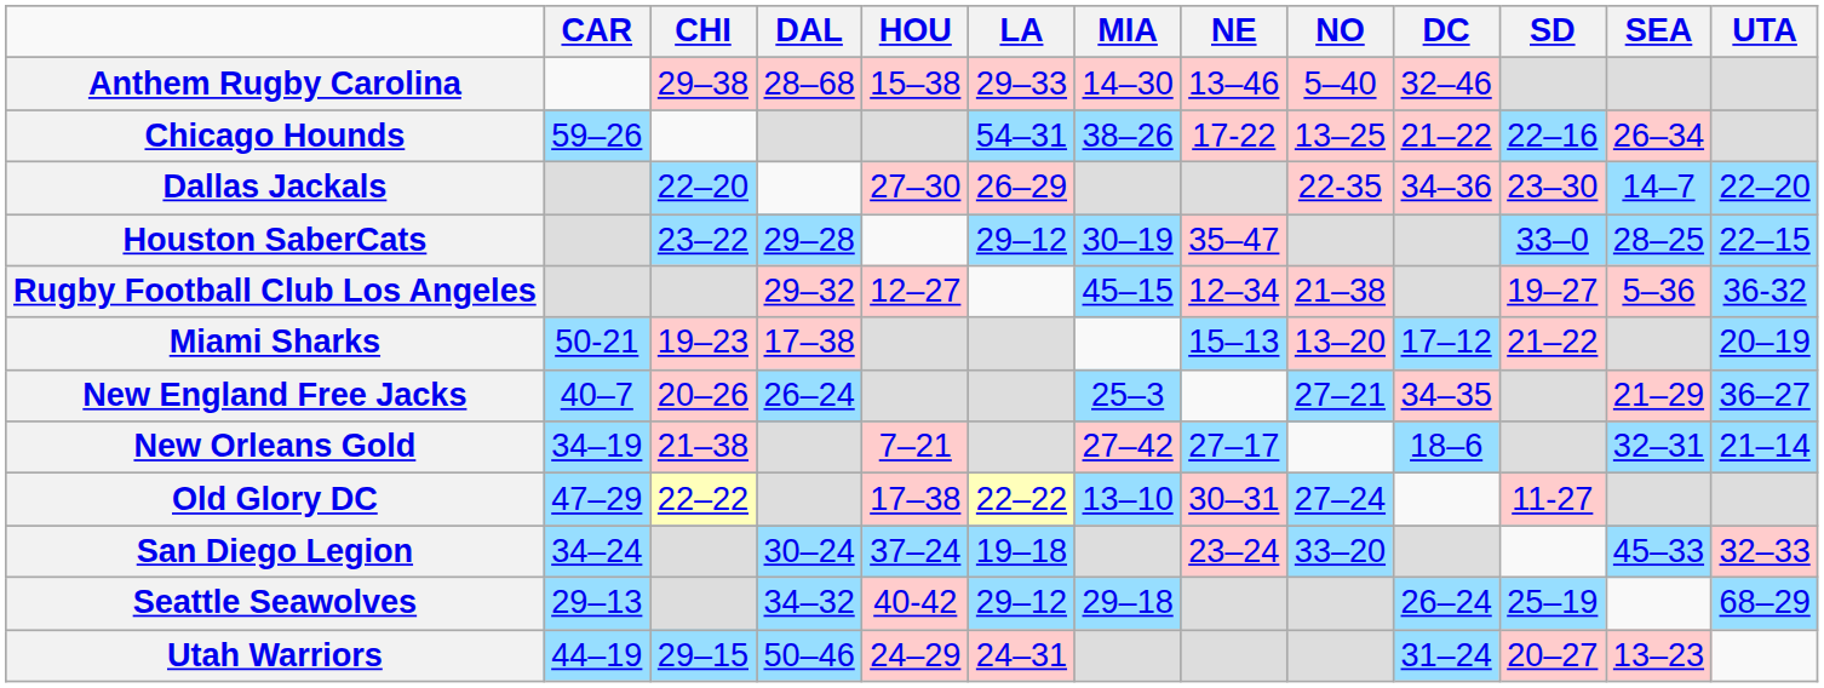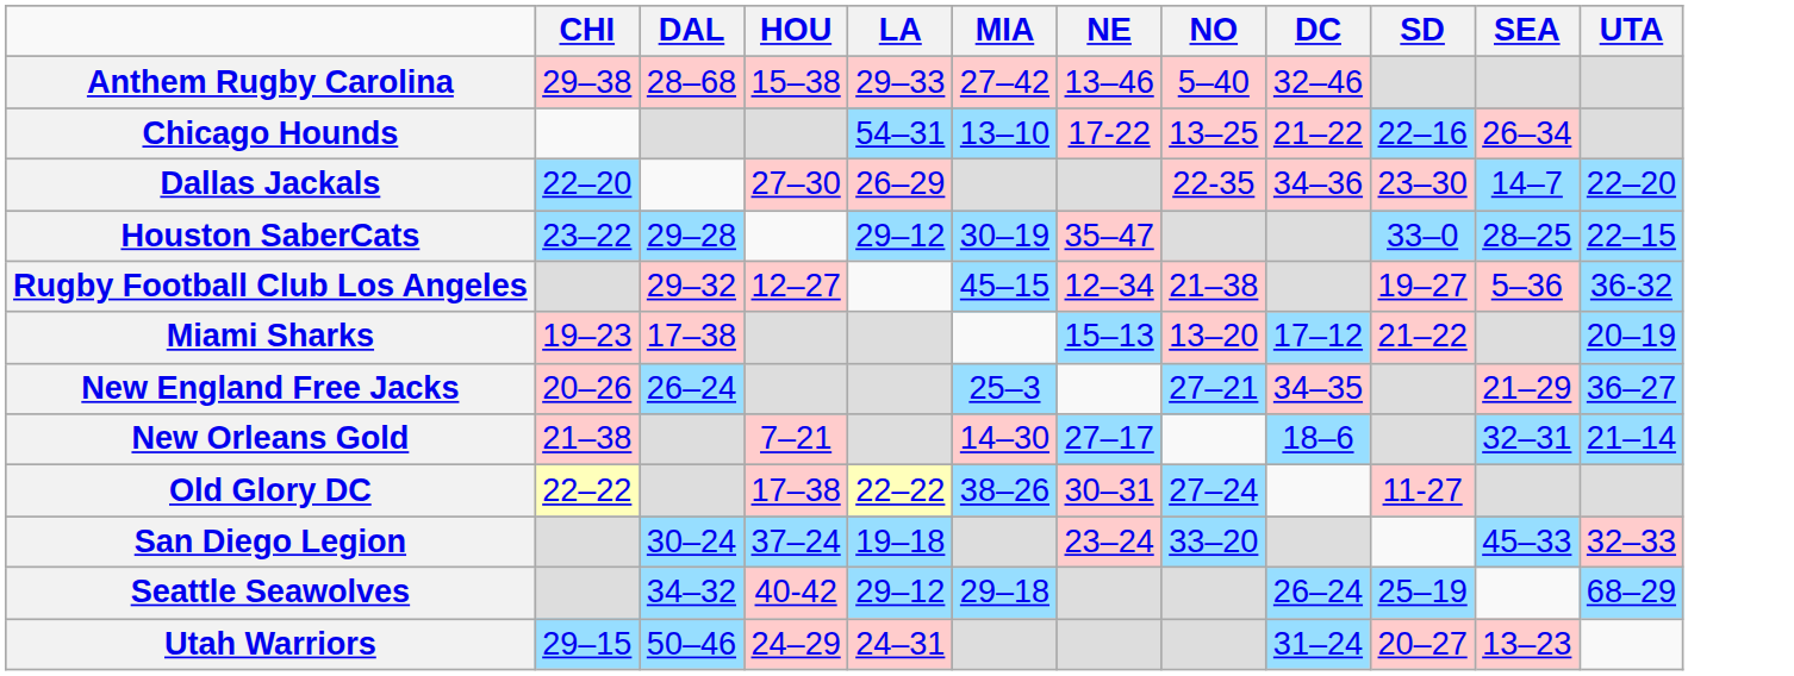- column: CAR | 59–26 | 50-21 | 40–7 | 34–19 | 47–29 | 34–24 | 29–13 | 44–19
Anthem Rugby Carolina | MIA: 14–30 -> 27–42
Chicago Hounds | MIA: 38–26 -> 13–10
New Orleans Gold | MIA: 27–42 -> 14–30
Old Glory DC | MIA: 13–10 -> 38–26
